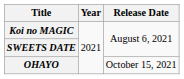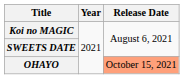OHAYO | Release Date: no background -> lightsalmon background
